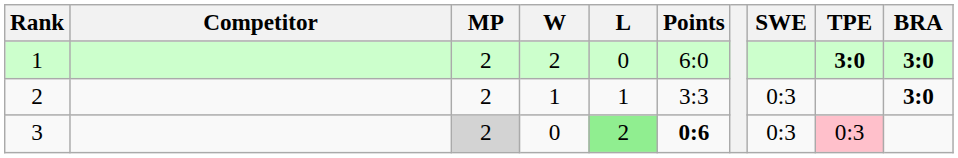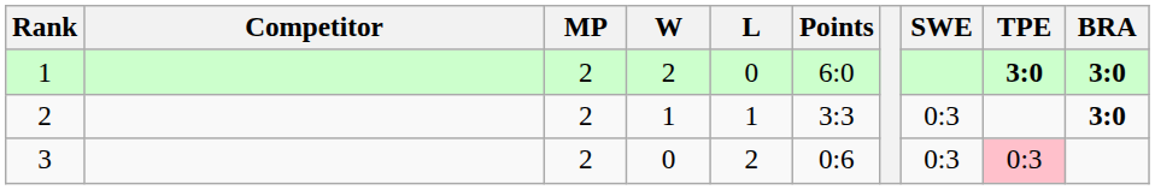3 | MP: lightgrey background -> no background
3 | L: lightgreen background -> no background
3 | Points: bold -> normal
